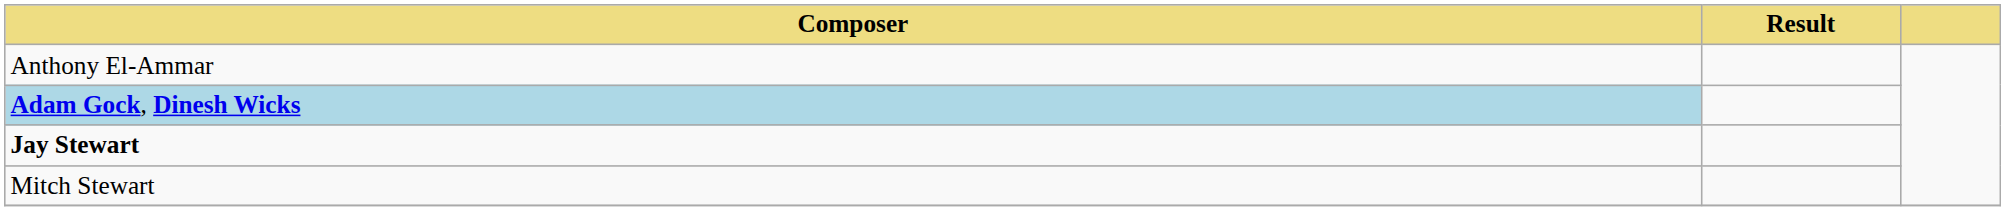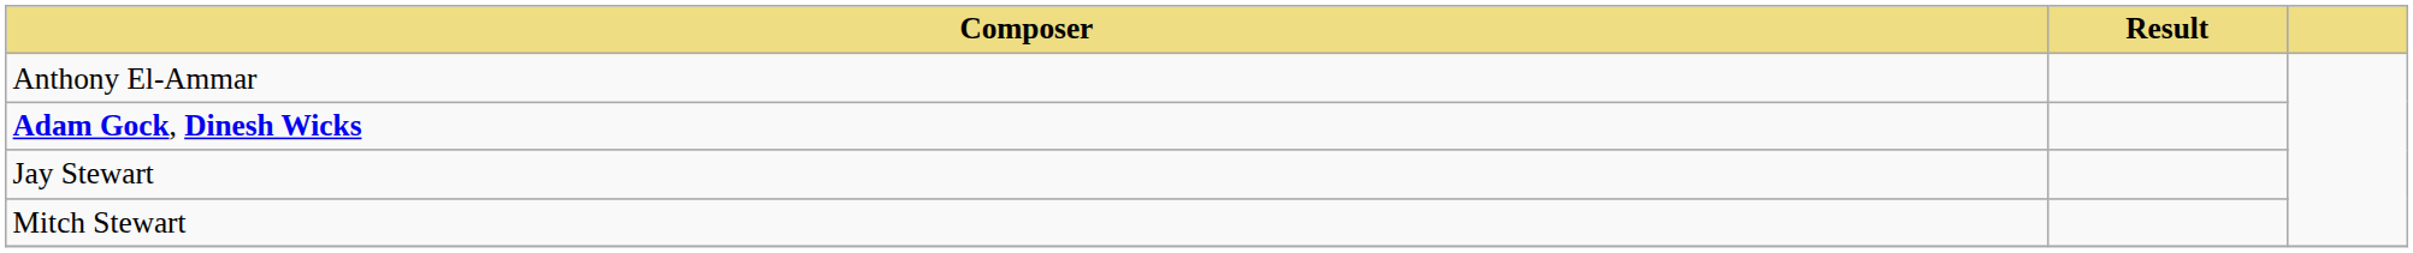Adam Gock, Dinesh Wicks | Composer: lightblue background -> no background
Jay Stewart | Composer: bold -> normal
